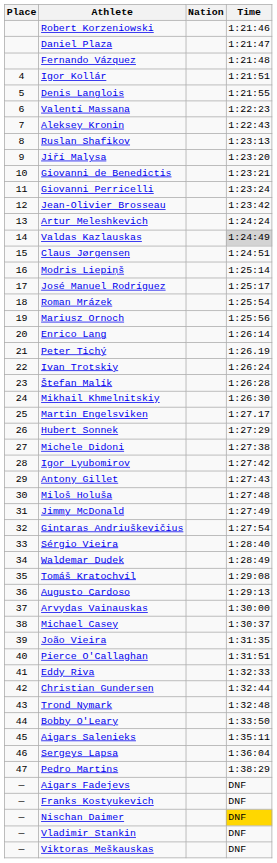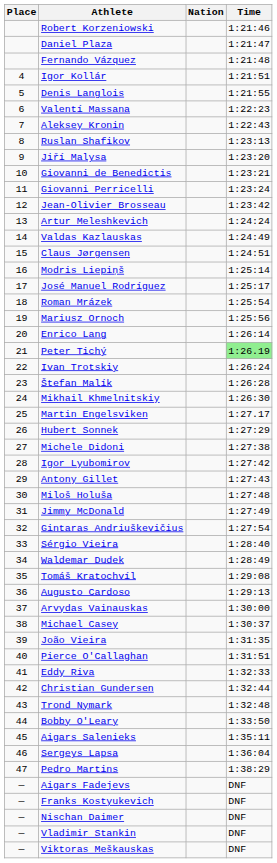Valdas Kazlauskas | Time: lightgrey background -> no background
Peter Tichý | Time: no background -> lightgreen background
Nischan Daimer | Time: gold background -> no background
